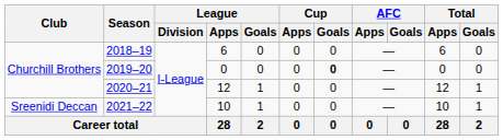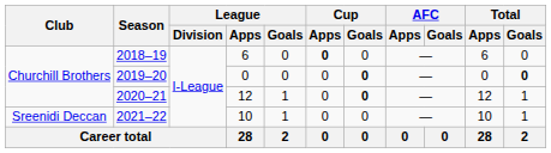2018–19 | Cup / Apps: normal -> bold
2019–20 | Total / Goals: normal -> bold
2020–21 | Cup / Goals: normal -> bold
